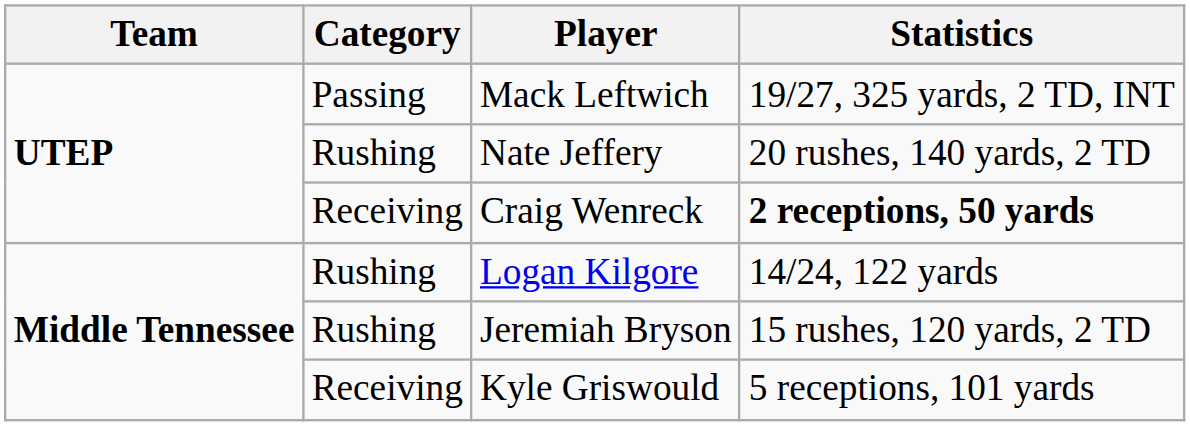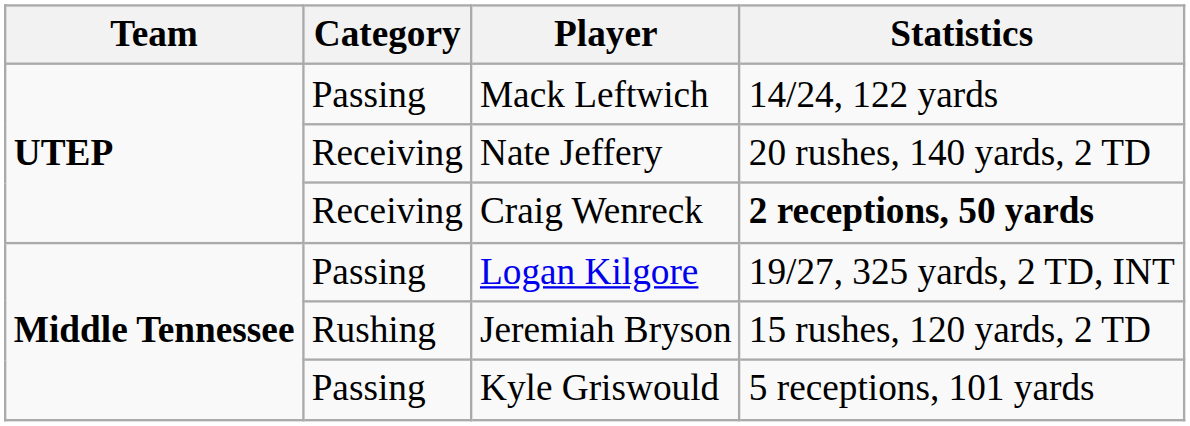Mack Leftwich | Statistics: 19/27, 325 yards, 2 TD, INT -> 14/24, 122 yards
Nate Jeffery | Category: Rushing -> Receiving
Logan Kilgore | Category: Rushing -> Passing
Logan Kilgore | Statistics: 14/24, 122 yards -> 19/27, 325 yards, 2 TD, INT
Kyle Griswould | Category: Receiving -> Passing
